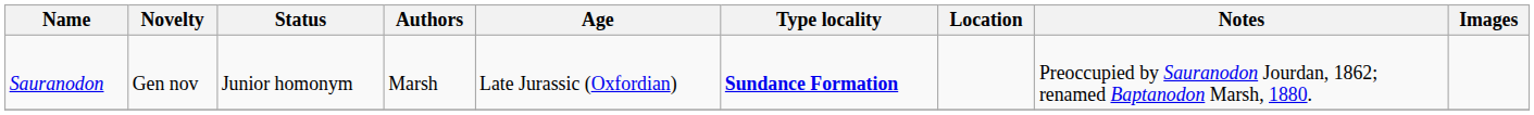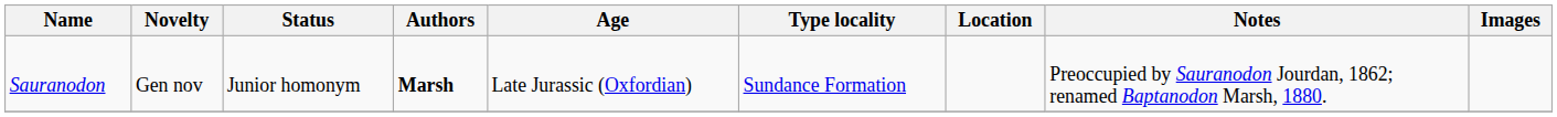Sauranodon | Authors: normal -> bold
Sauranodon | Type locality: bold -> normal
